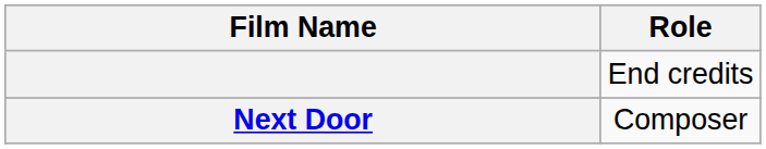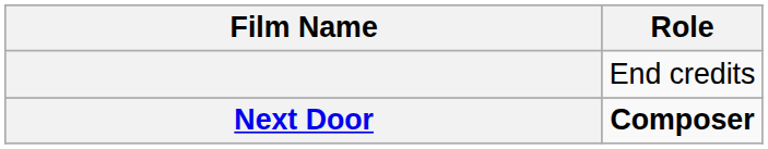Next Door | Role: normal -> bold
